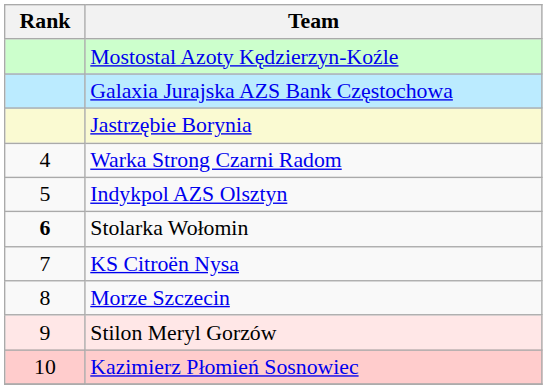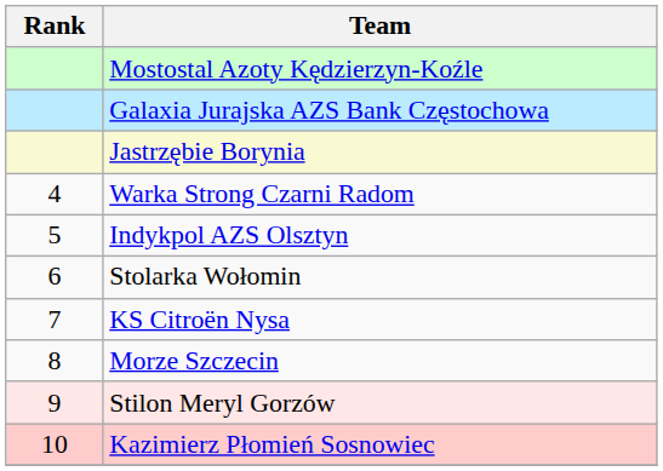Stolarka Wołomin | Rank: bold -> normal
